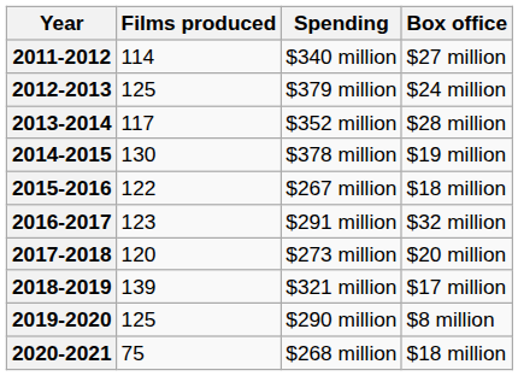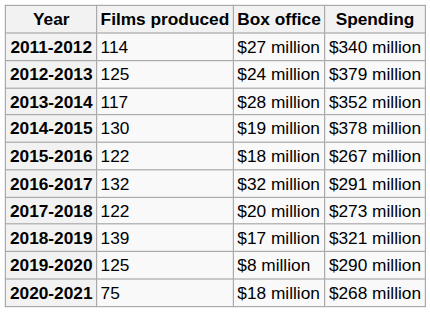columns swapped: Spending <-> Box office
2016-2017 | Films produced: 123 -> 132
2017-2018 | Films produced: 120 -> 122
